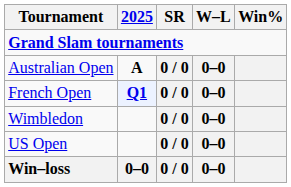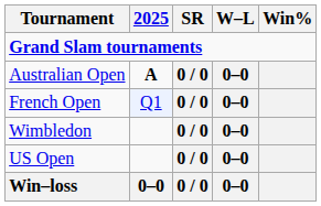French Open | 2025: bold -> normal
